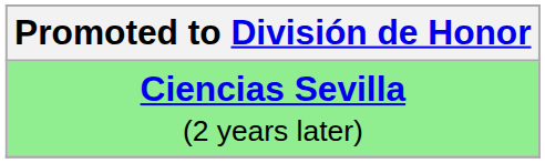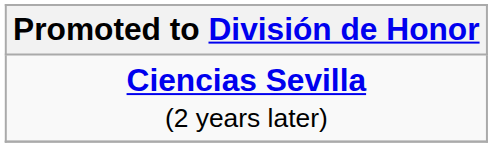Ciencias Sevilla (2 years later) | column 1: lightgreen background -> no background
